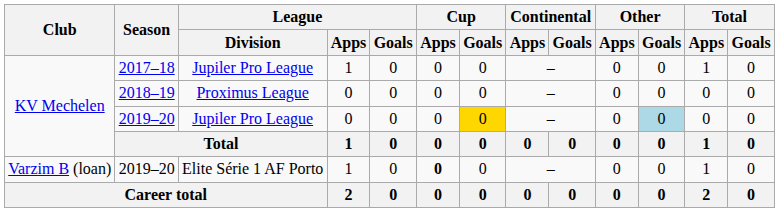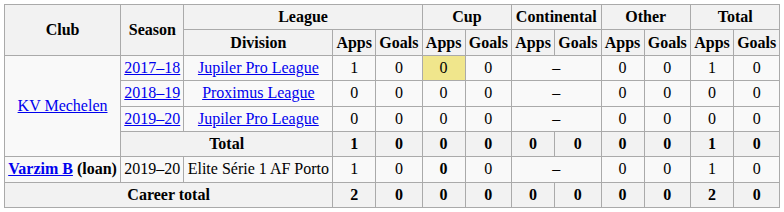2017–18 | Cup / Apps: no background -> khaki background
2019–20 / Jupiler Pro League | Cup / Goals: gold background -> no background
2019–20 / Jupiler Pro League | Other / Goals: lightblue background -> no background
2019–20 / Elite Série 1 AF Porto | Club: normal -> bold
